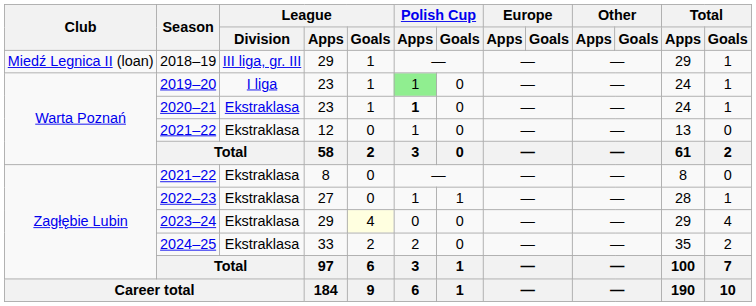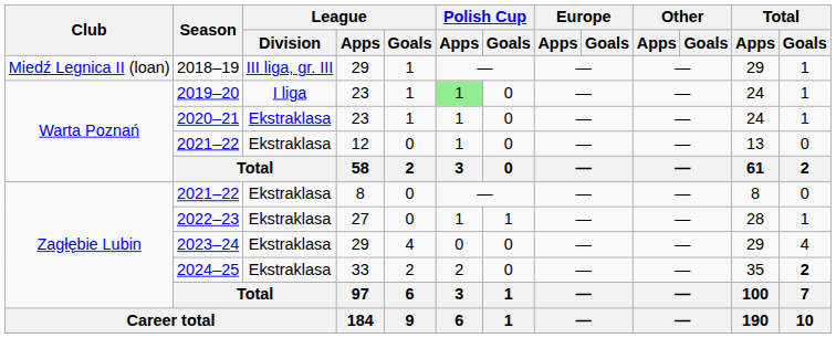2020–21 | Polish Cup / Apps: bold -> normal
2023–24 | League / Goals: lightyellow background -> no background
2024–25 | Total / Goals: normal -> bold
